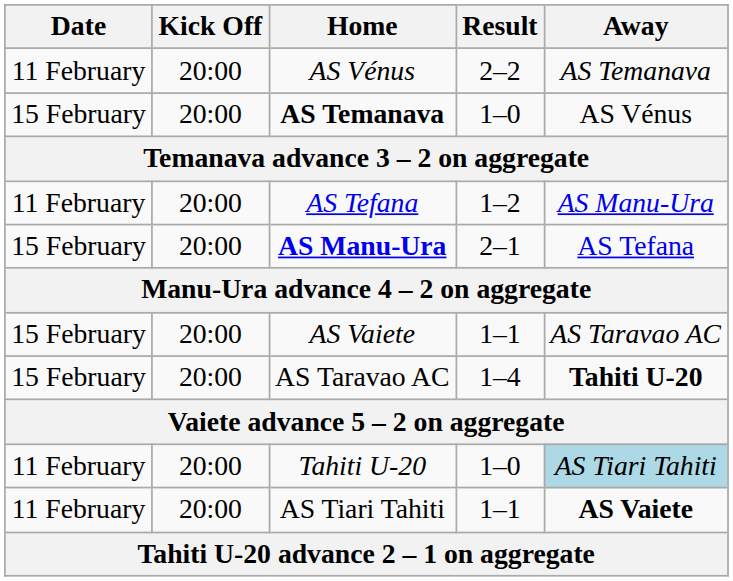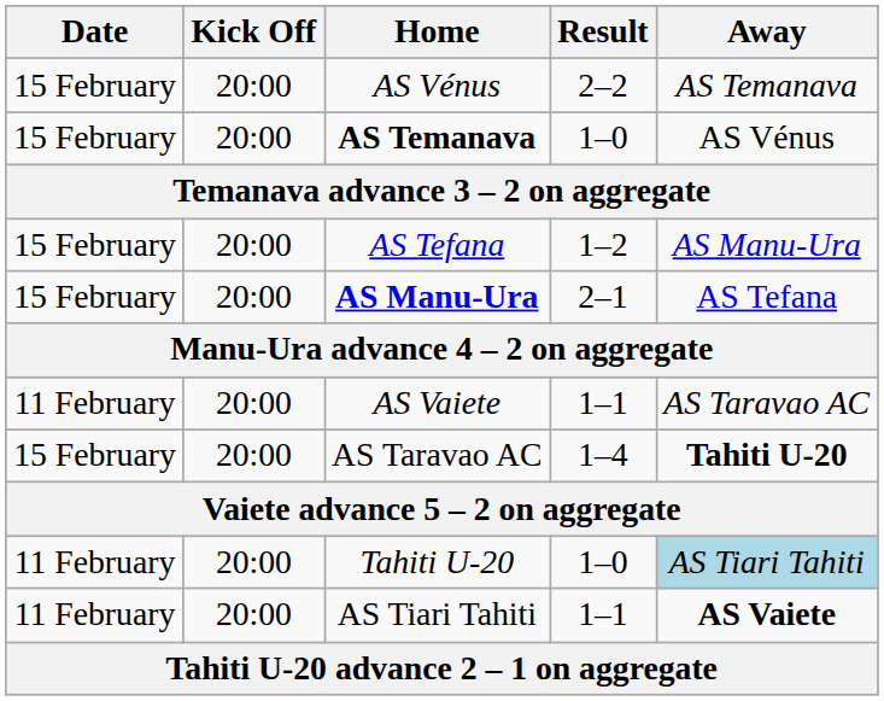row 2 | Date: 11 February -> 15 February
row 5 | Date: 11 February -> 15 February
row 8 | Date: 15 February -> 11 February
